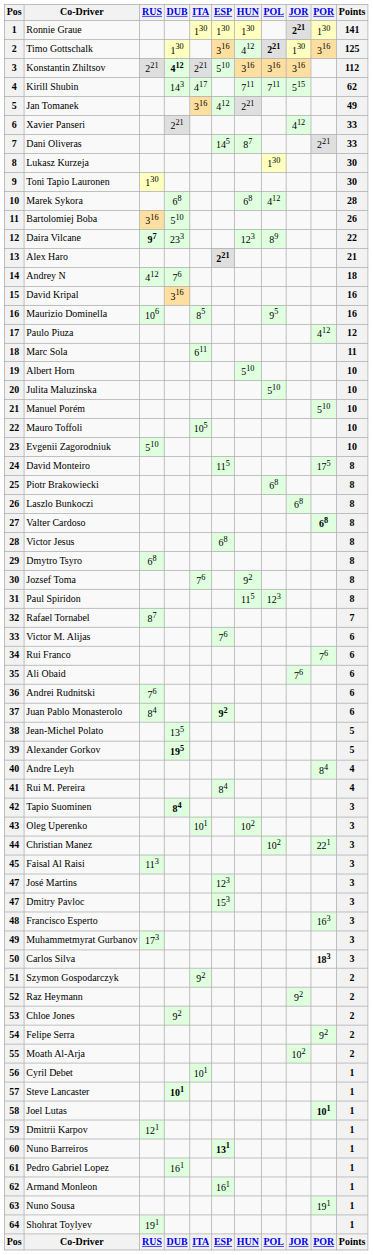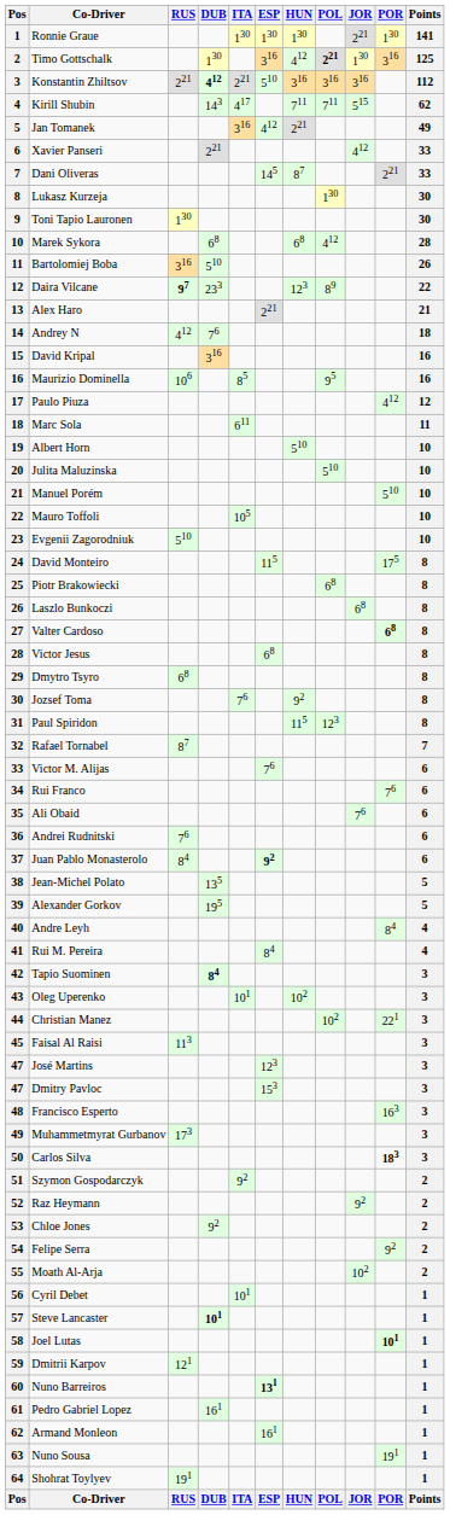Ronnie Graue | JOR: bold -> normal
Alex Haro | ESP: bold -> normal
Alexander Gorkov | DUB: bold -> normal
